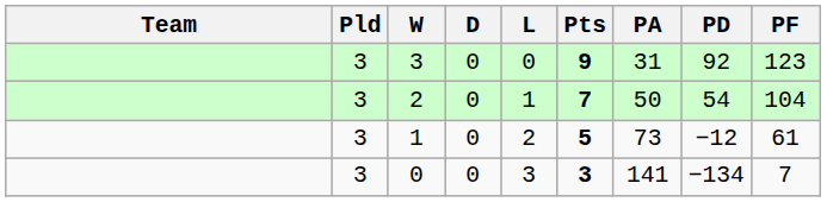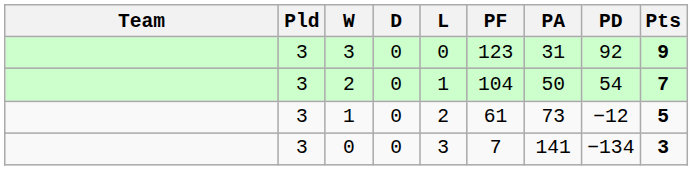columns swapped: PF <-> Pts
